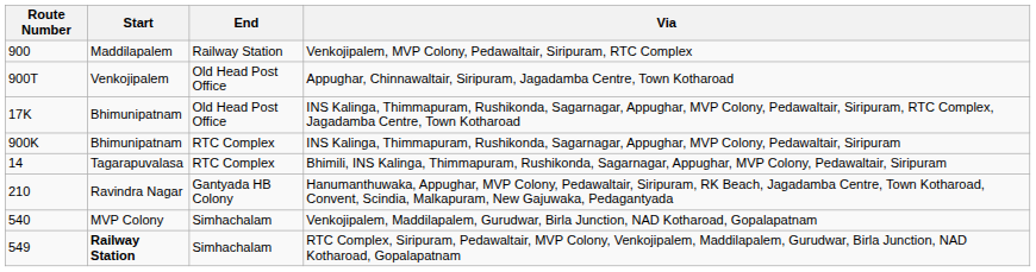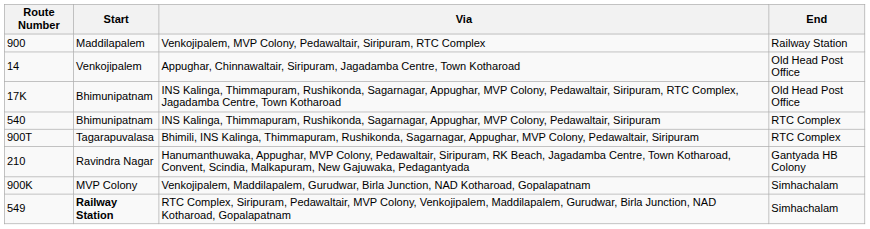columns swapped: End <-> Via
row 3 | Route Number: 900T -> 14
row 5 | Route Number: 900K -> 540
row 6 | Route Number: 14 -> 900T
row 8 | Route Number: 540 -> 900K
